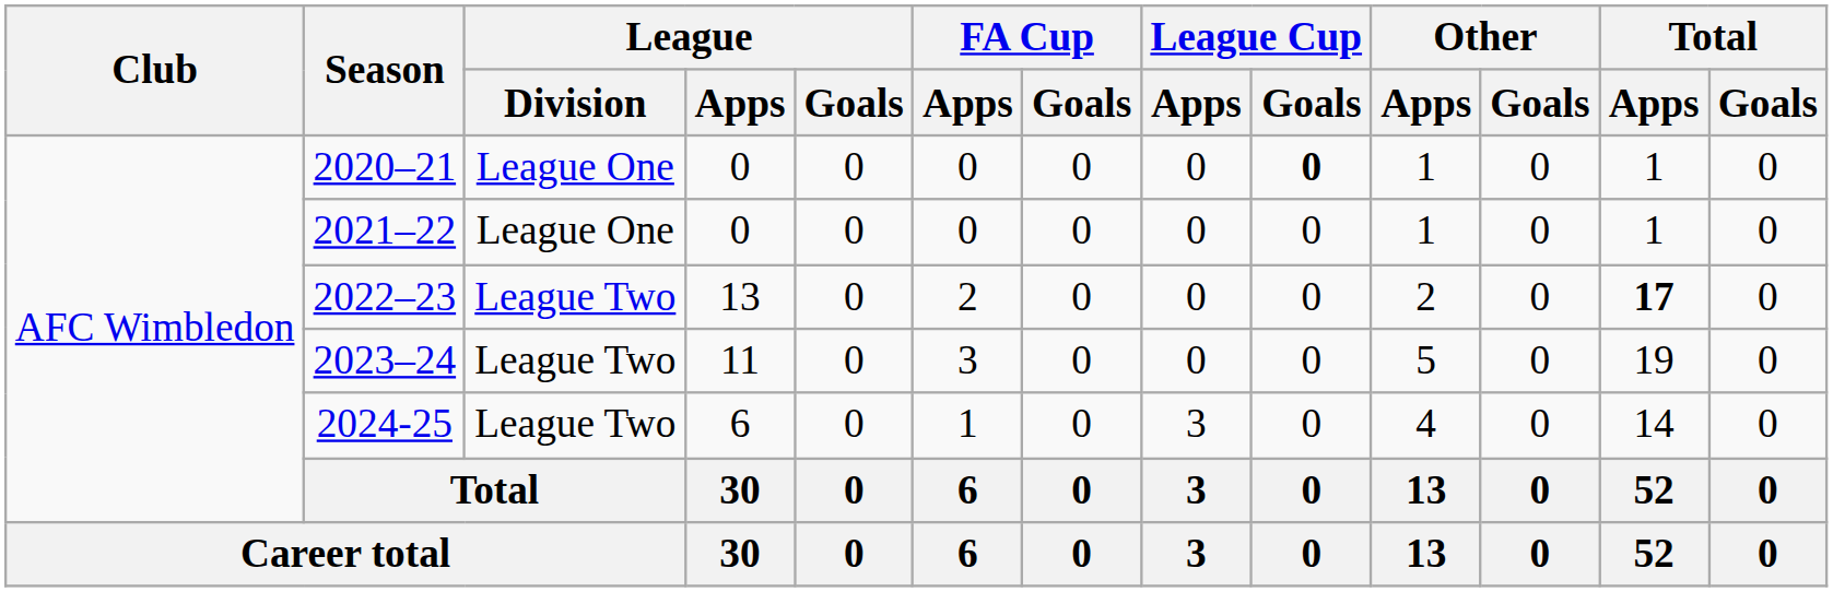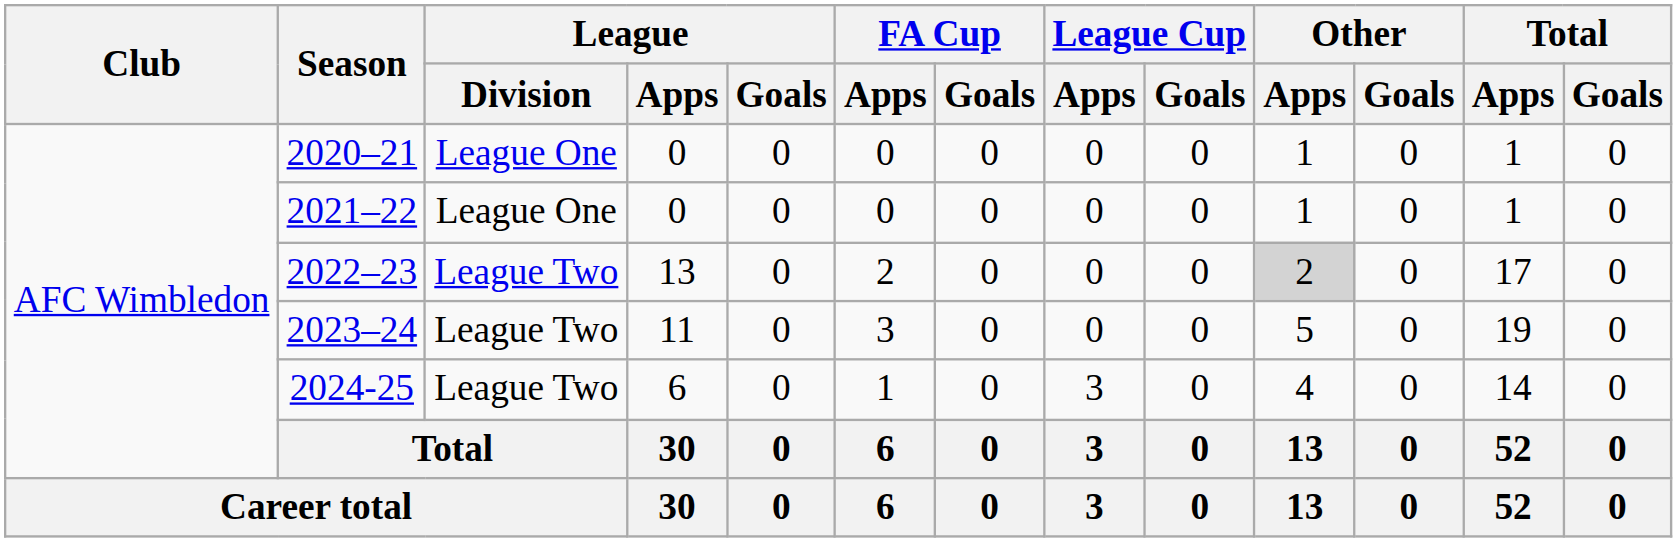2020–21 | League Cup / Goals: bold -> normal
2022–23 | Other / Apps: no background -> lightgrey background
2022–23 | Total / Apps: bold -> normal
